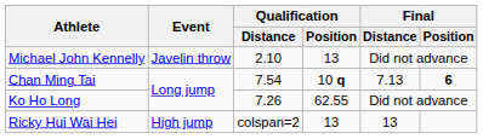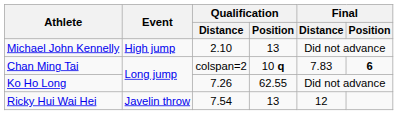Michael John Kennelly | Event: Javelin throw -> High jump
Chan Ming Tai | Qualification / Distance: 7.54 -> colspan=2
Chan Ming Tai | Final / Distance: 7.13 -> 7.83
Ricky Hui Wai Hei | Event: High jump -> Javelin throw
Ricky Hui Wai Hei | Qualification / Distance: colspan=2 -> 7.54
Ricky Hui Wai Hei | Final / Distance: 13 -> 12
